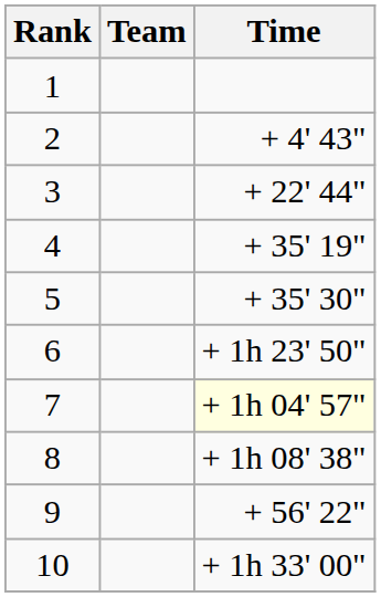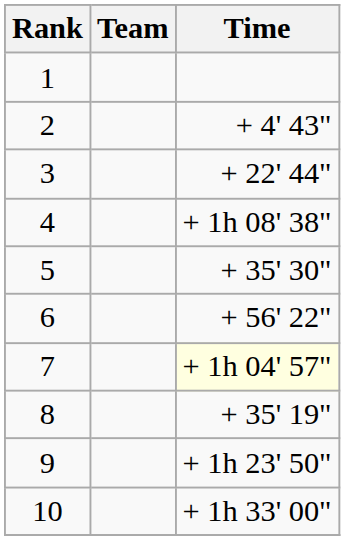4 | Time: + 35' 19" -> + 1h 08' 38"
6 | Time: + 1h 23' 50" -> + 56' 22"
8 | Time: + 1h 08' 38" -> + 35' 19"
9 | Time: + 56' 22" -> + 1h 23' 50"
